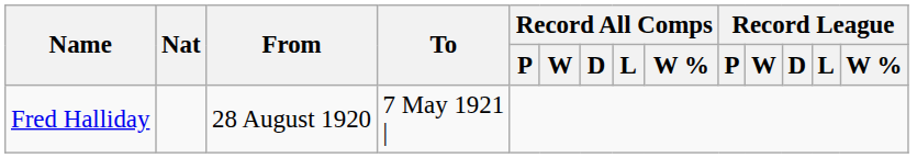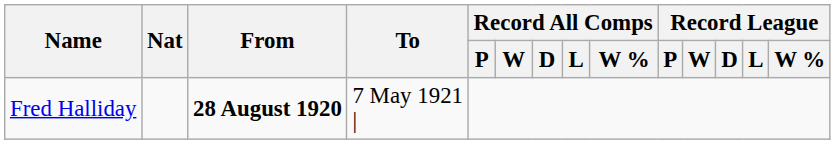Fred Halliday | From: normal -> bold
